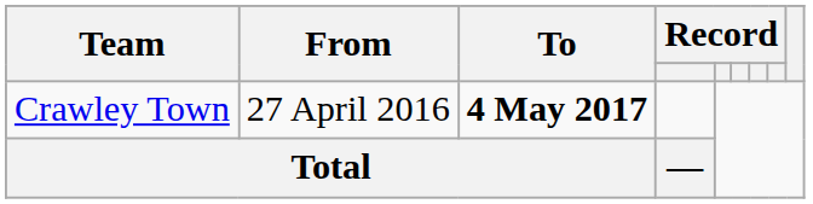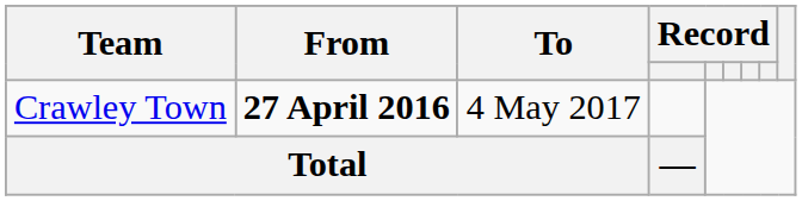Crawley Town | From: normal -> bold
Crawley Town | To: bold -> normal
